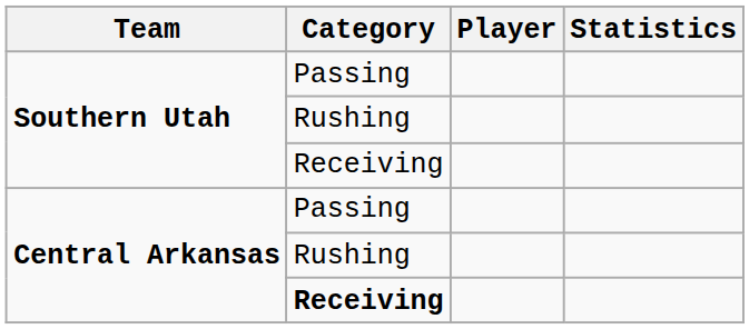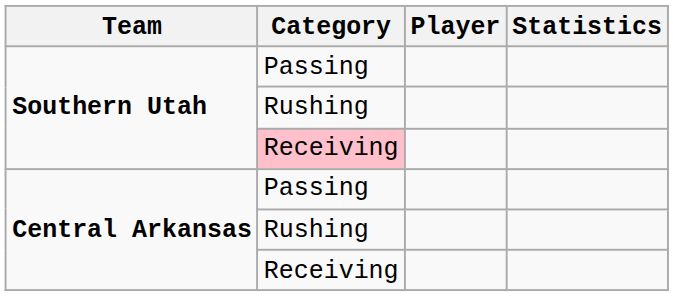Southern Utah / Receiving | Category: no background -> pink background
Central Arkansas / Receiving | Category: bold -> normal
